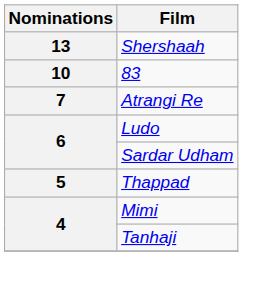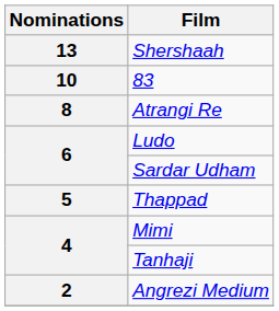Atrangi Re | Nominations: 7 -> 8
+ row: 2 | Angrezi Medium
